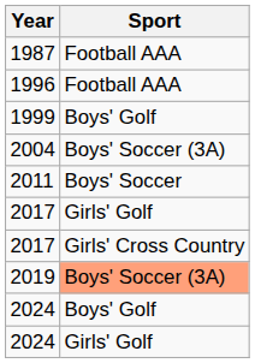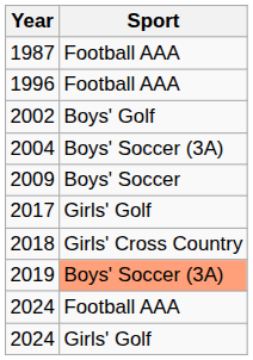row 4 | Year: 1999 -> 2002
row 6 | Year: 2011 -> 2009
row 8 | Year: 2017 -> 2018
row 10 | Sport: Boys' Golf -> Football AAA
